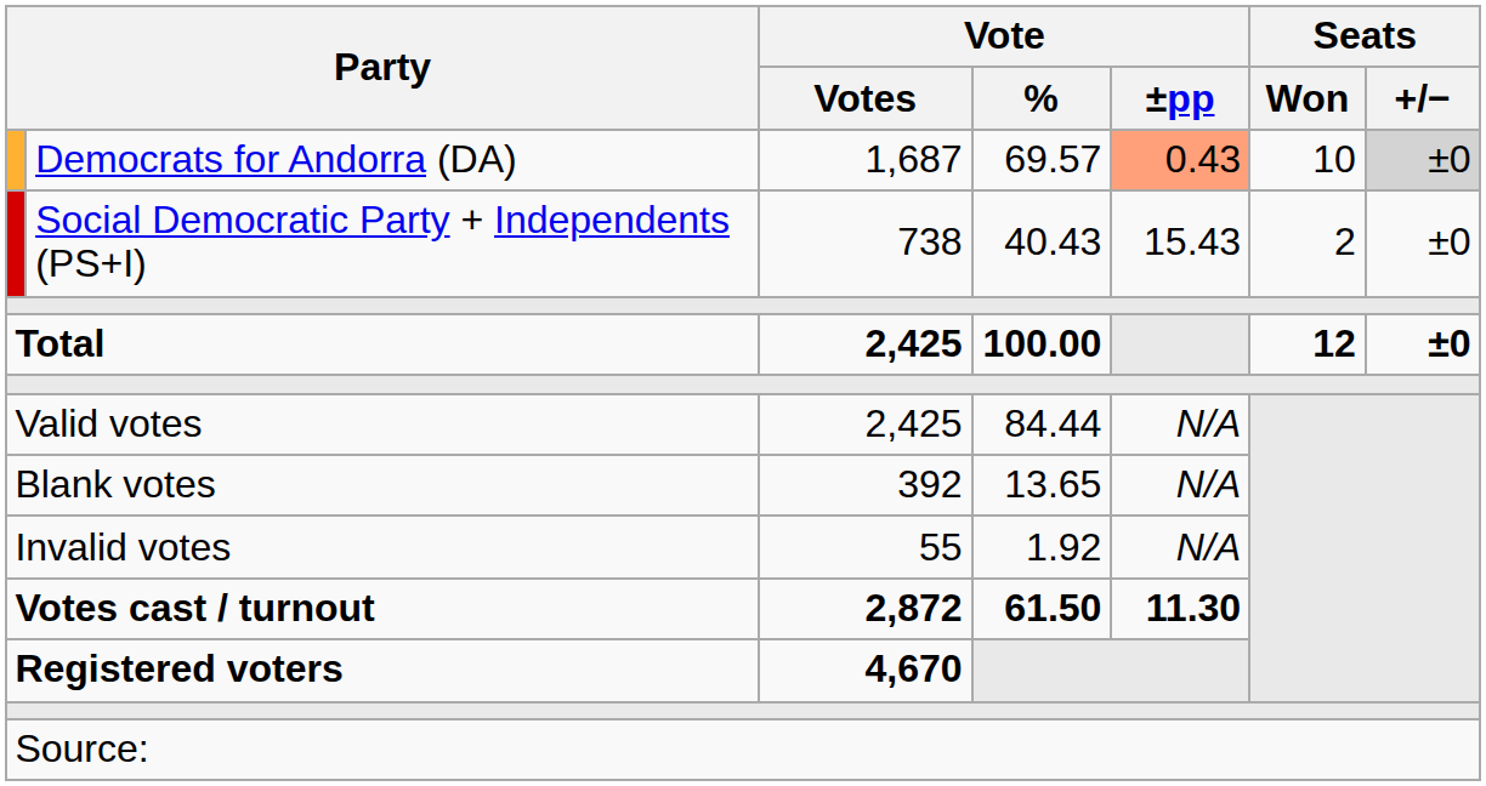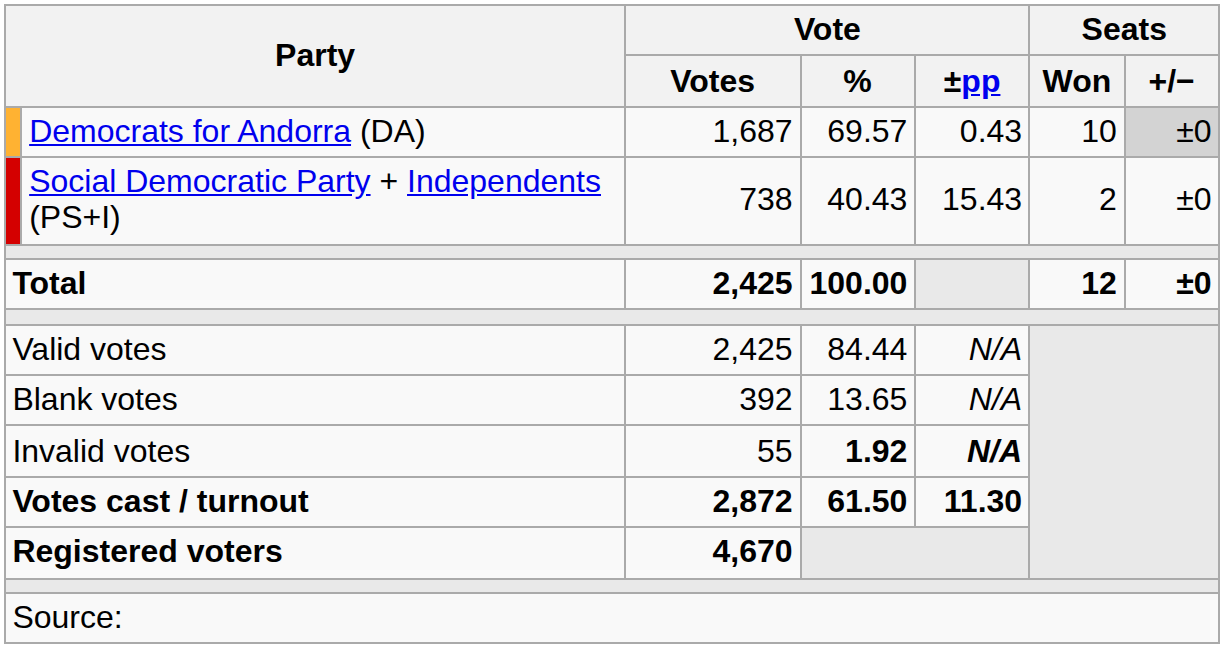Democrats for Andorra (DA) | Vote / ±pp: lightsalmon background -> no background
Invalid votes | Vote / %: normal -> bold
Invalid votes | Vote / ±pp: normal -> bold
